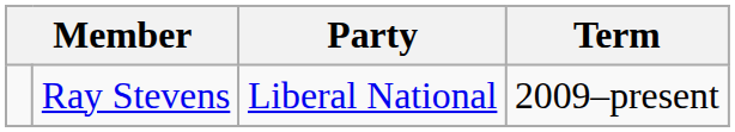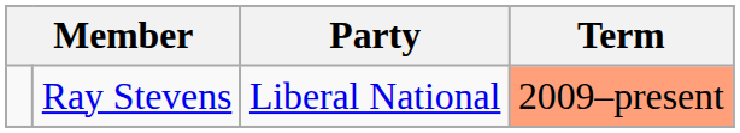Ray Stevens | Term: no background -> lightsalmon background
